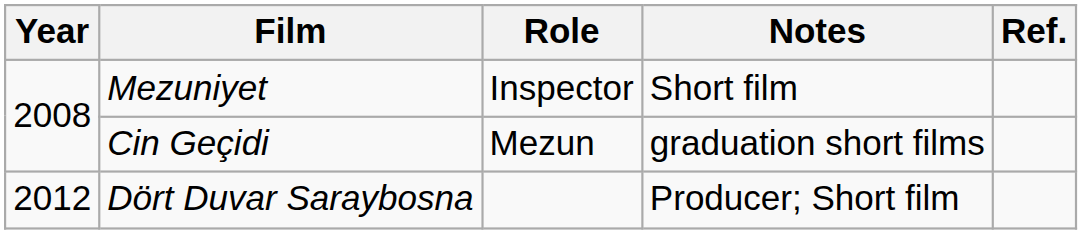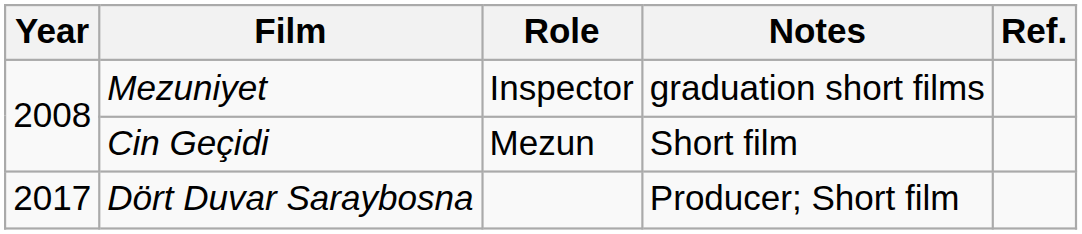Mezuniyet | Notes: Short film -> graduation short films
Cin Geçidi | Notes: graduation short films -> Short film
Dört Duvar Saraybosna | Year: 2012 -> 2017
